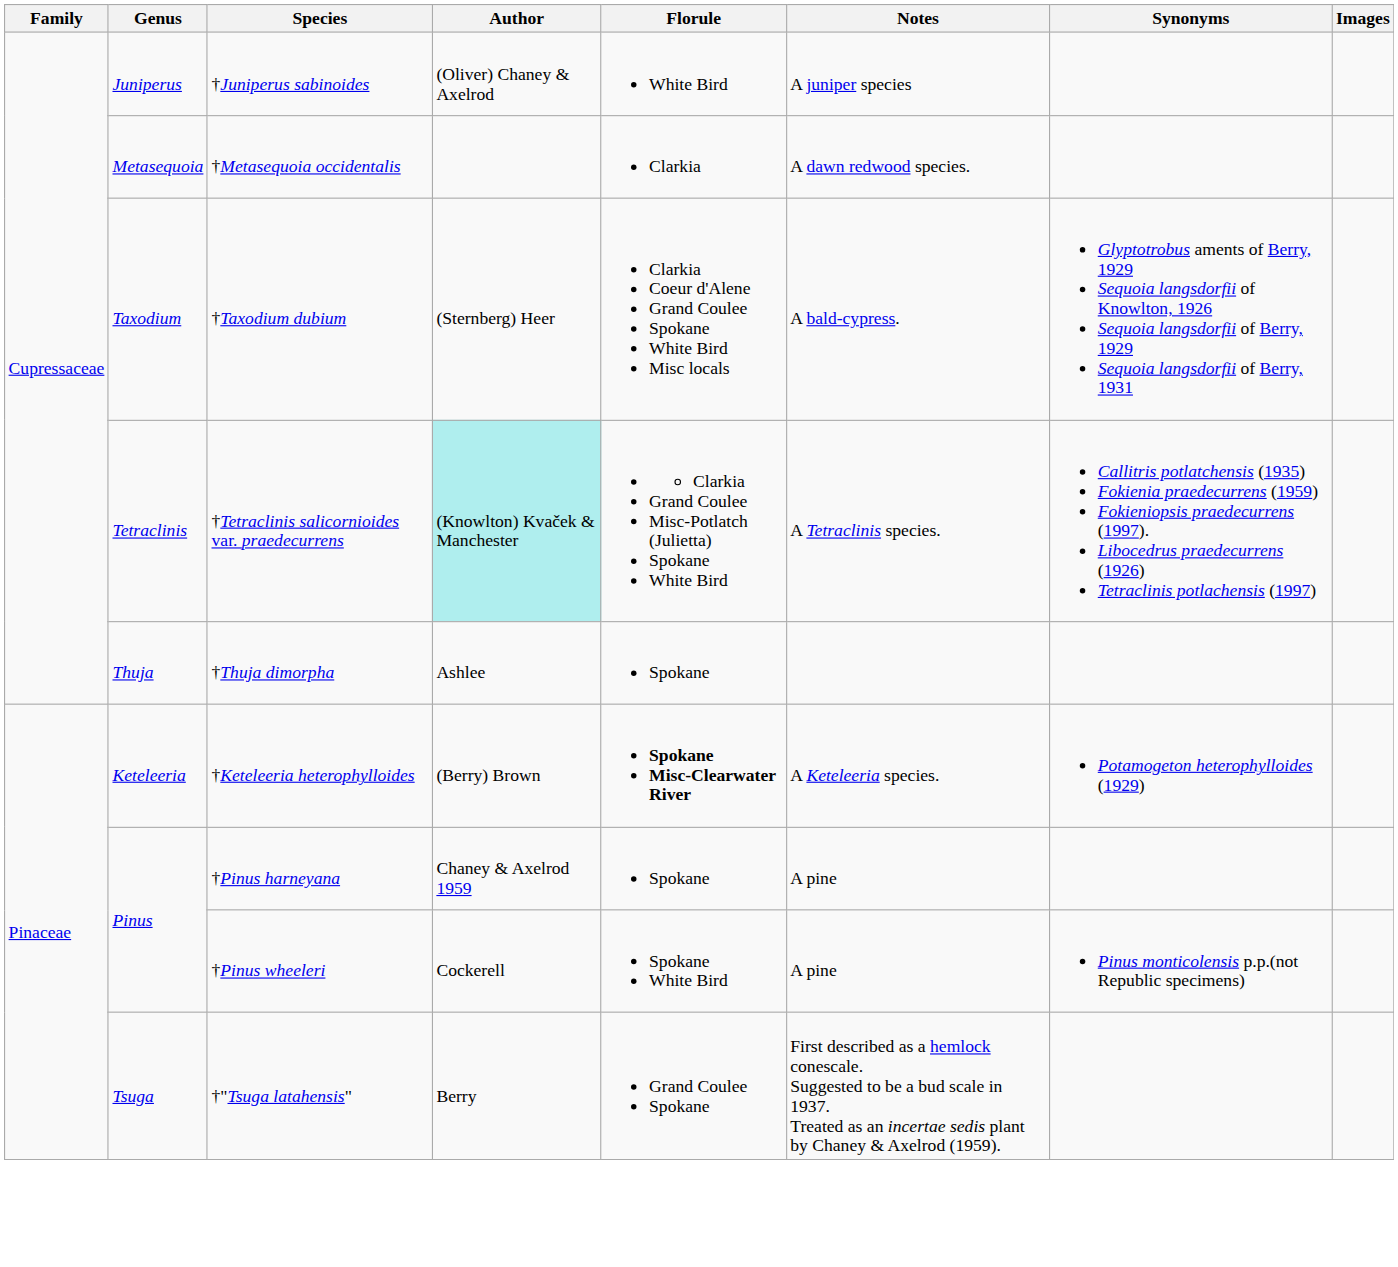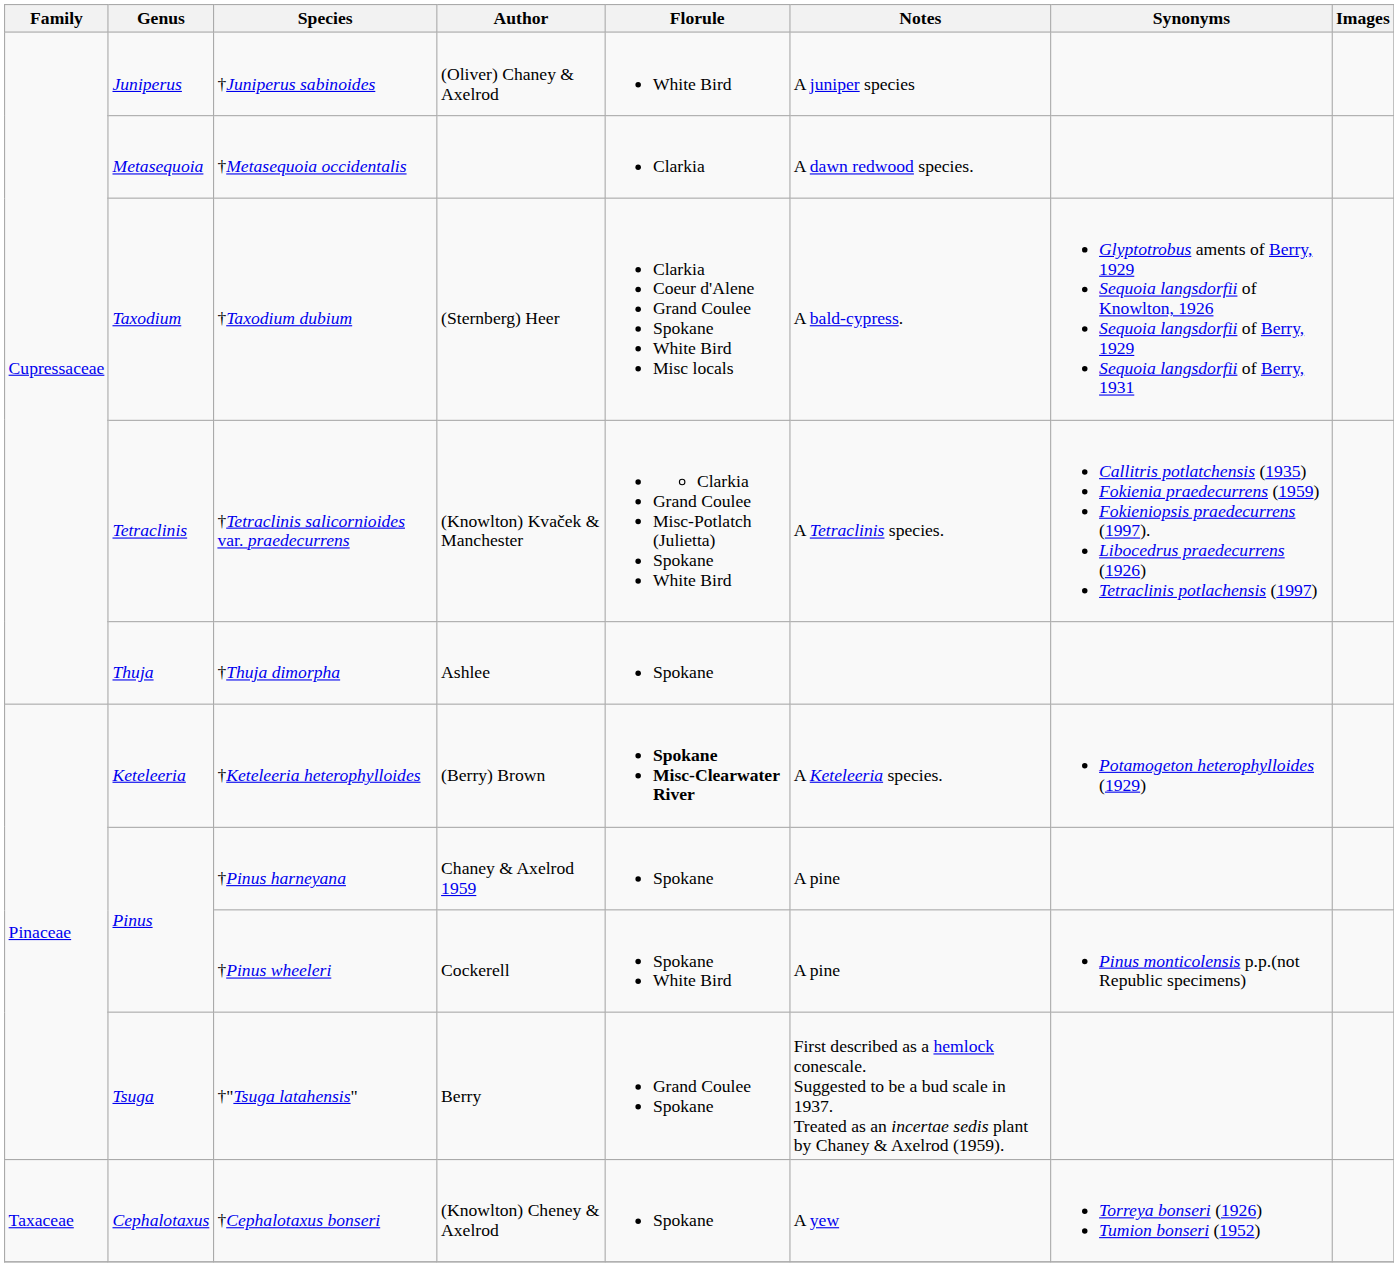†Tetraclinis salicornioides var. praedecurrens | Author: paleturquoise background -> no background
+ row: Taxaceae | Cephalotaxus | †Cephalotaxus bonseri | (Knowlton) Cheney & Axelrod | Spokane | A yew | Torreya bonseri (1926) Tumion bonseri (1952)
